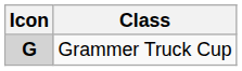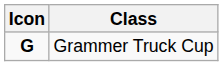Grammer Truck Cup | Icon: lightgrey background -> no background
